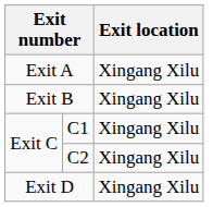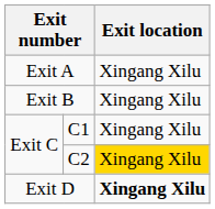C2 | Exit location: no background -> gold background
Exit D | Exit location: normal -> bold
